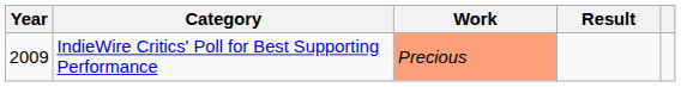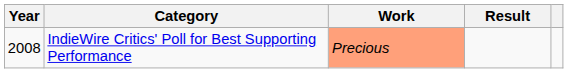IndieWire Critics' Poll for Best Supporting Performance | Year: 2009 -> 2008
